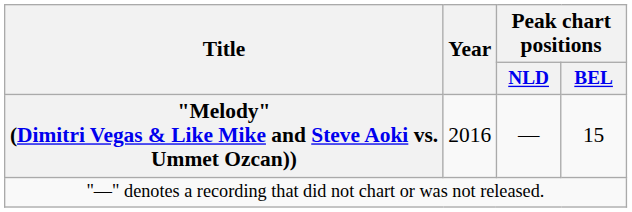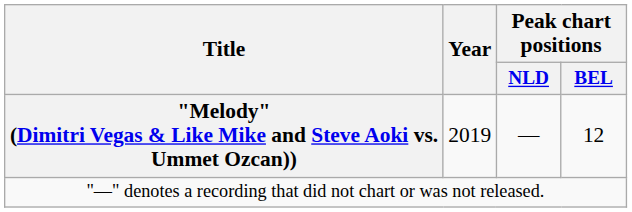row 3 | Year: 2016 -> 2019
row 3 | Peak chart positions / BEL: 15 -> 12
